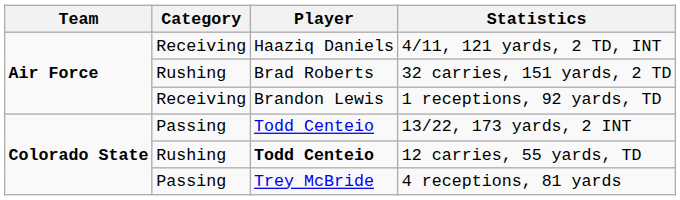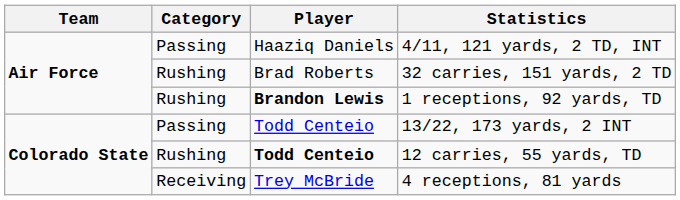4/11, 121 yards, 2 TD, INT | Category: Receiving -> Passing
1 receptions, 92 yards, TD | Category: Receiving -> Rushing
1 receptions, 92 yards, TD | Player: normal -> bold
4 receptions, 81 yards | Category: Passing -> Receiving
